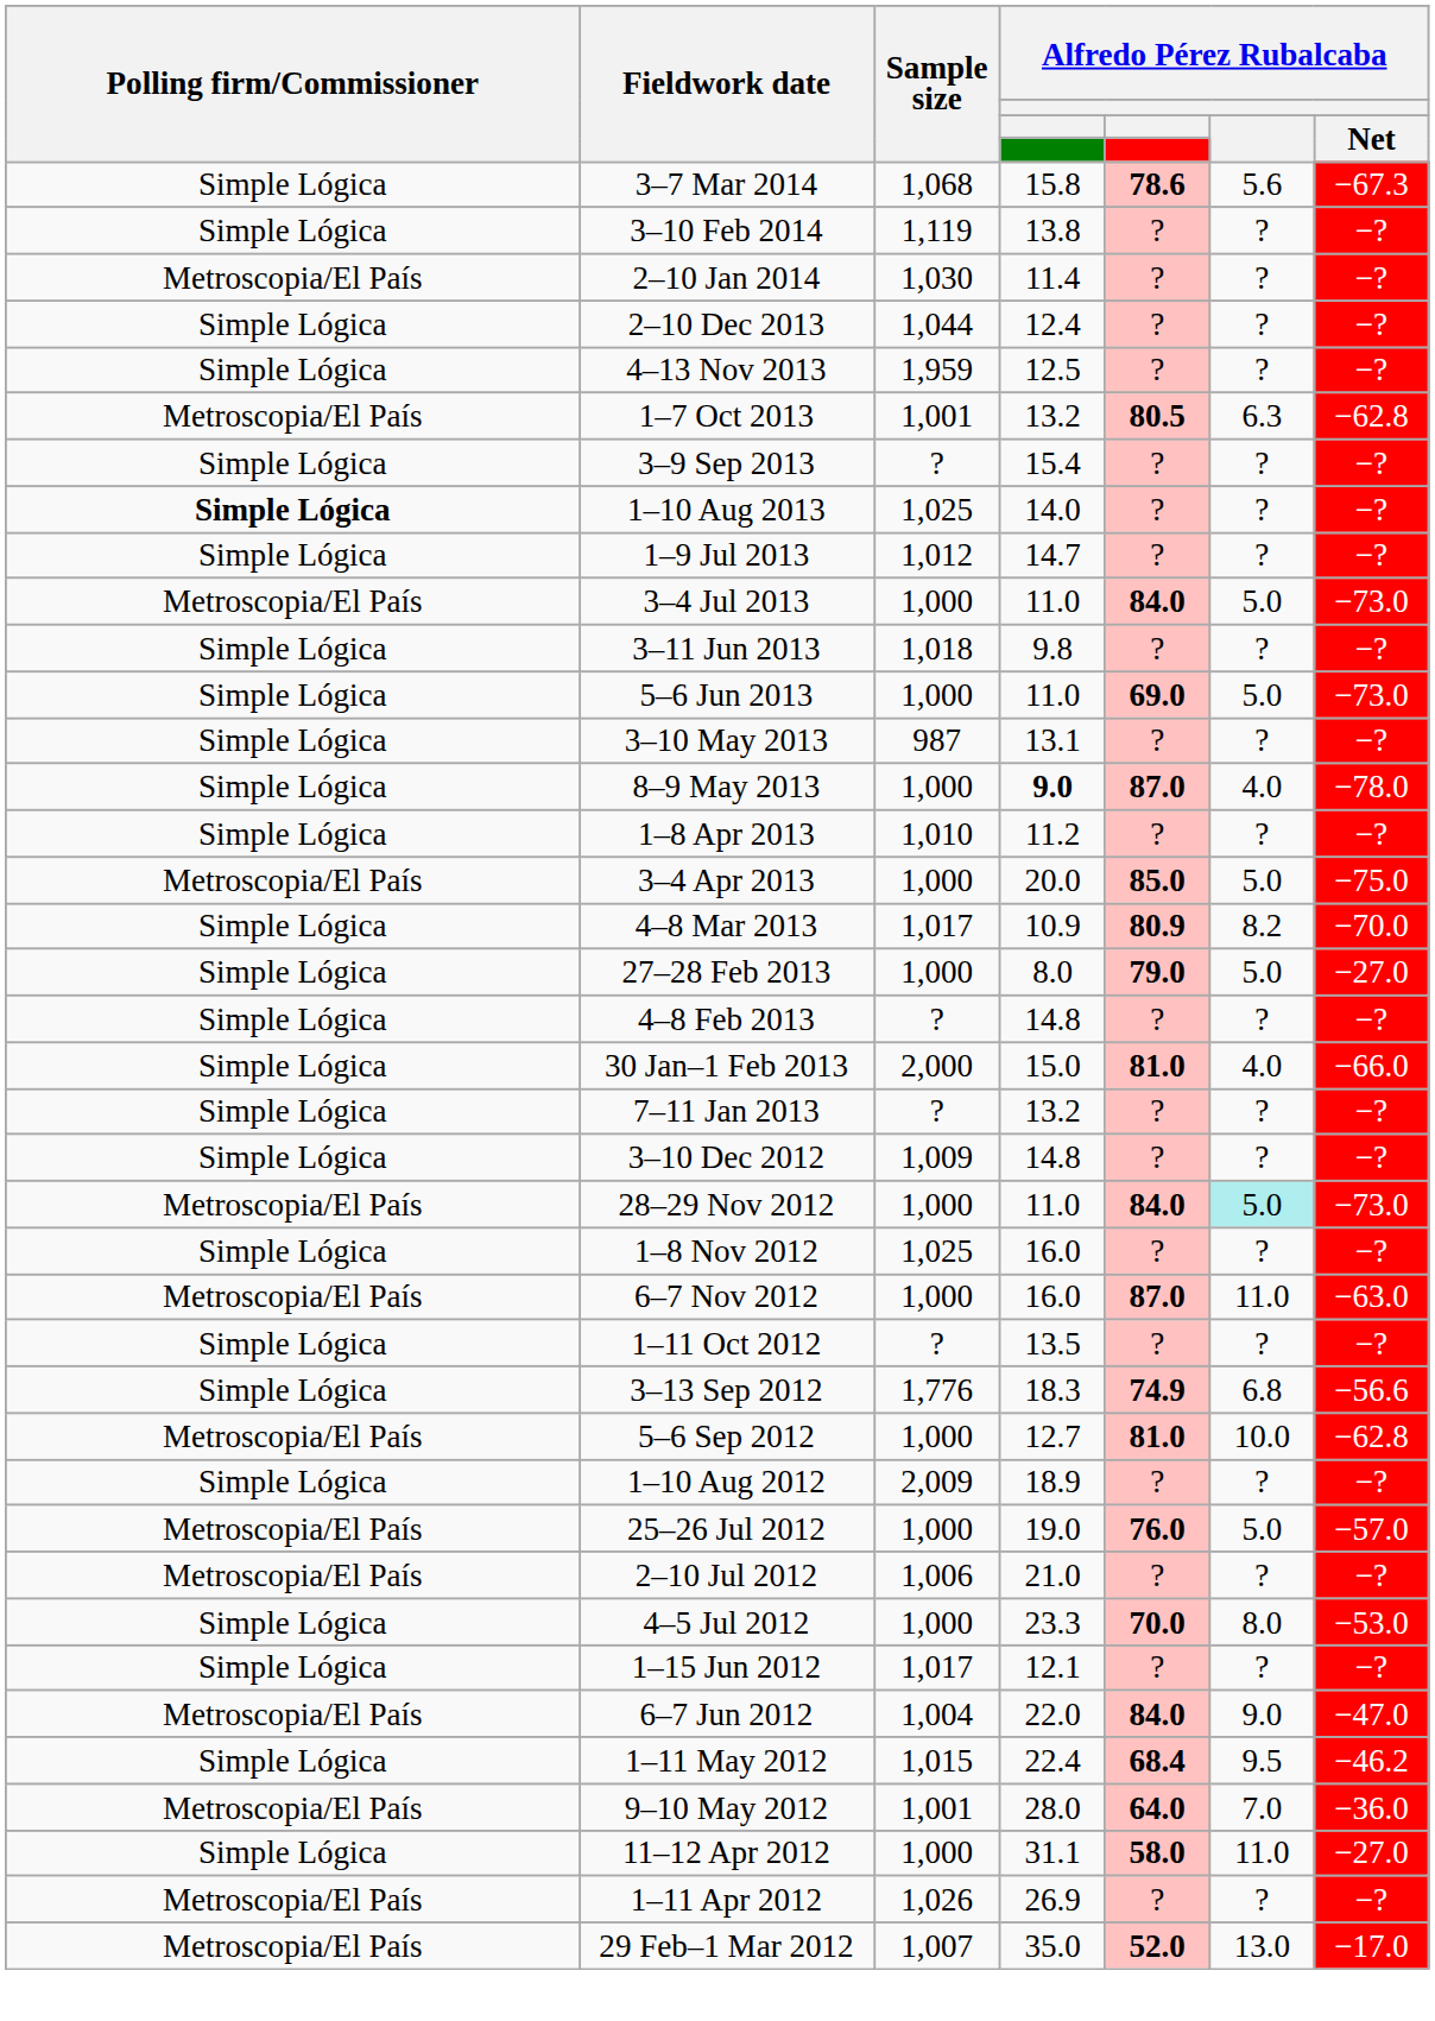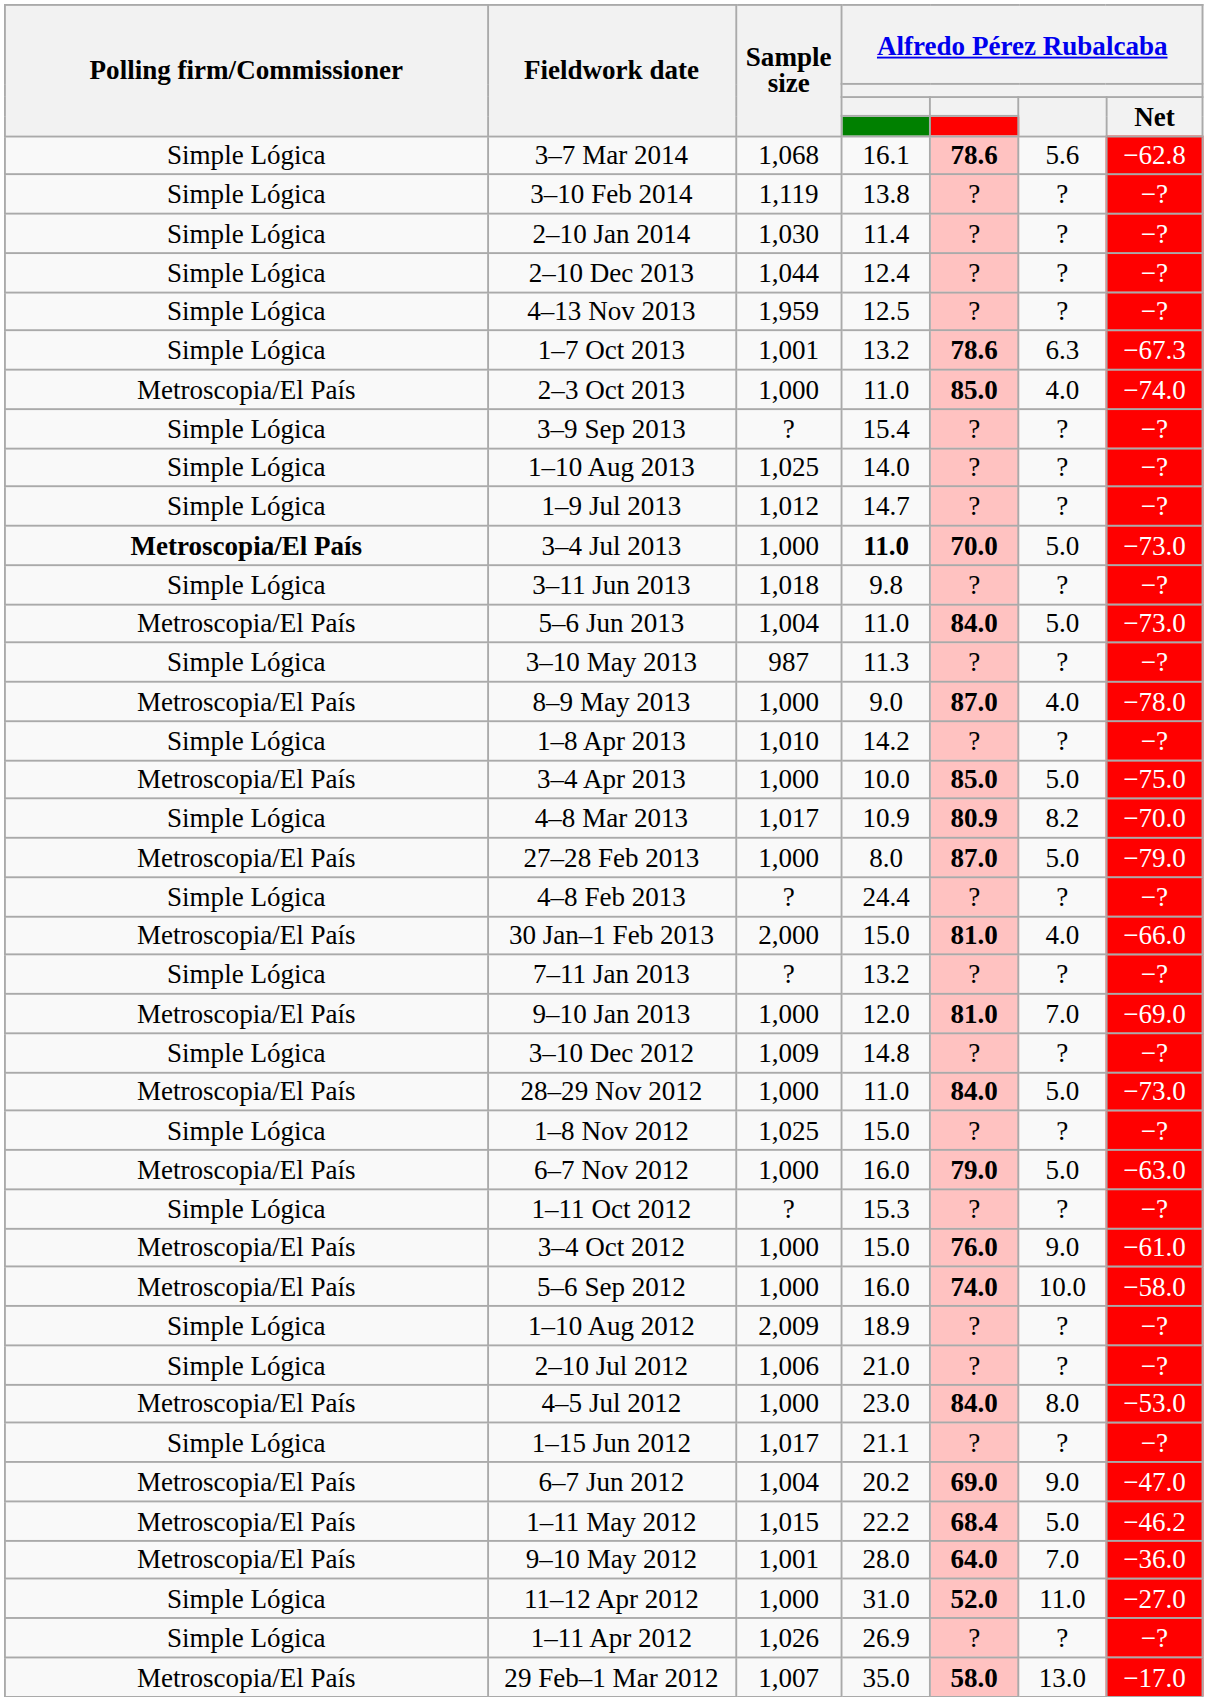3–7 Mar 2014 | column 4: 15.8 -> 16.1
3–7 Mar 2014 | Alfredo Pérez Rubalcaba / Net: −67.3 -> −62.8
2–10 Jan 2014 | Polling firm/Commissioner: Metroscopia/El País -> Simple Lógica
1–7 Oct 2013 | Polling firm/Commissioner: Metroscopia/El País -> Simple Lógica
1–7 Oct 2013 | column 5: 80.5 -> 78.6
1–7 Oct 2013 | Alfredo Pérez Rubalcaba / Net: −62.8 -> −67.3
+ row: Metroscopia/El País | 2–3 Oct 2013 | 1,000 | 11.0 | 85.0 | 4.0 | −74.0
1–10 Aug 2013 | Polling firm/Commissioner: bold -> normal
3–4 Jul 2013 | Polling firm/Commissioner: normal -> bold
3–4 Jul 2013 | column 4: normal -> bold
3–4 Jul 2013 | column 5: 84.0 -> 70.0
5–6 Jun 2013 | Polling firm/Commissioner: Simple Lógica -> Metroscopia/El País
5–6 Jun 2013 | Sample size: 1,000 -> 1,004
5–6 Jun 2013 | column 5: 69.0 -> 84.0
3–10 May 2013 | column 4: 13.1 -> 11.3
8–9 May 2013 | Polling firm/Commissioner: Simple Lógica -> Metroscopia/El País
8–9 May 2013 | column 4: bold -> normal
1–8 Apr 2013 | column 4: 11.2 -> 14.2
3–4 Apr 2013 | column 4: 20.0 -> 10.0
27–28 Feb 2013 | Polling firm/Commissioner: Simple Lógica -> Metroscopia/El País
27–28 Feb 2013 | column 5: 79.0 -> 87.0
27–28 Feb 2013 | Alfredo Pérez Rubalcaba / Net: −27.0 -> −79.0
4–8 Feb 2013 | column 4: 14.8 -> 24.4
30 Jan–1 Feb 2013 | Polling firm/Commissioner: Simple Lógica -> Metroscopia/El País
+ row: Metroscopia/El País | 9–10 Jan 2013 | 1,000 | 12.0 | 81.0 | 7.0 | −69.0
28–29 Nov 2012 | column 6: paleturquoise background -> no background
1–8 Nov 2012 | column 4: 16.0 -> 15.0
6–7 Nov 2012 | column 5: 87.0 -> 79.0
6–7 Nov 2012 | column 6: 11.0 -> 5.0
1–11 Oct 2012 | column 4: 13.5 -> 15.3
+ row: Metroscopia/El País | 3–4 Oct 2012 | 1,000 | 15.0 | 76.0 | 9.0 | −61.0
- row: Simple Lógica | 3–13 Sep 2012 | 1,776 | 18.3 | 74.9 | 6.8 | −56.6
5–6 Sep 2012 | column 4: 12.7 -> 16.0
5–6 Sep 2012 | column 5: 81.0 -> 74.0
5–6 Sep 2012 | Alfredo Pérez Rubalcaba / Net: −62.8 -> −58.0
- row: Metroscopia/El País | 25–26 Jul 2012 | 1,000 | 19.0 | 76.0 | 5.0 | −57.0
2–10 Jul 2012 | Polling firm/Commissioner: Metroscopia/El País -> Simple Lógica
4–5 Jul 2012 | Polling firm/Commissioner: Simple Lógica -> Metroscopia/El País
4–5 Jul 2012 | column 4: 23.3 -> 23.0
4–5 Jul 2012 | column 5: 70.0 -> 84.0
1–15 Jun 2012 | column 4: 12.1 -> 21.1
6–7 Jun 2012 | column 4: 22.0 -> 20.2
6–7 Jun 2012 | column 5: 84.0 -> 69.0
1–11 May 2012 | Polling firm/Commissioner: Simple Lógica -> Metroscopia/El País
1–11 May 2012 | column 4: 22.4 -> 22.2
1–11 May 2012 | column 6: 9.5 -> 5.0
11–12 Apr 2012 | column 4: 31.1 -> 31.0
11–12 Apr 2012 | column 5: 58.0 -> 52.0
1–11 Apr 2012 | Polling firm/Commissioner: Metroscopia/El País -> Simple Lógica
29 Feb–1 Mar 2012 | column 5: 52.0 -> 58.0
